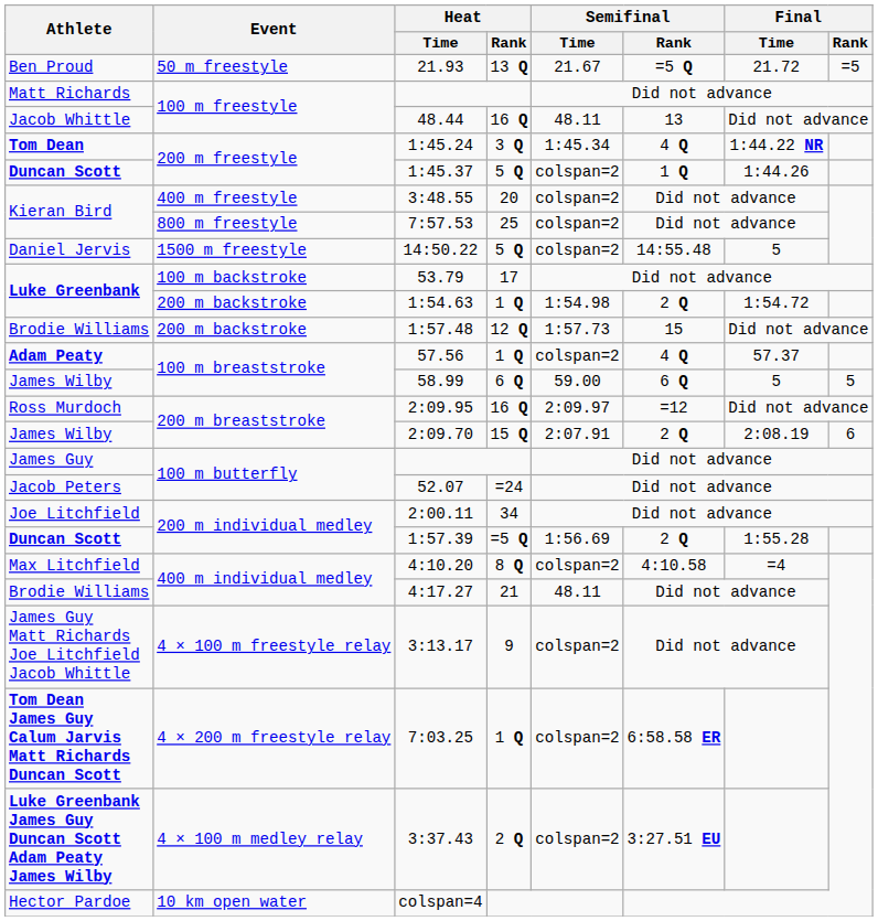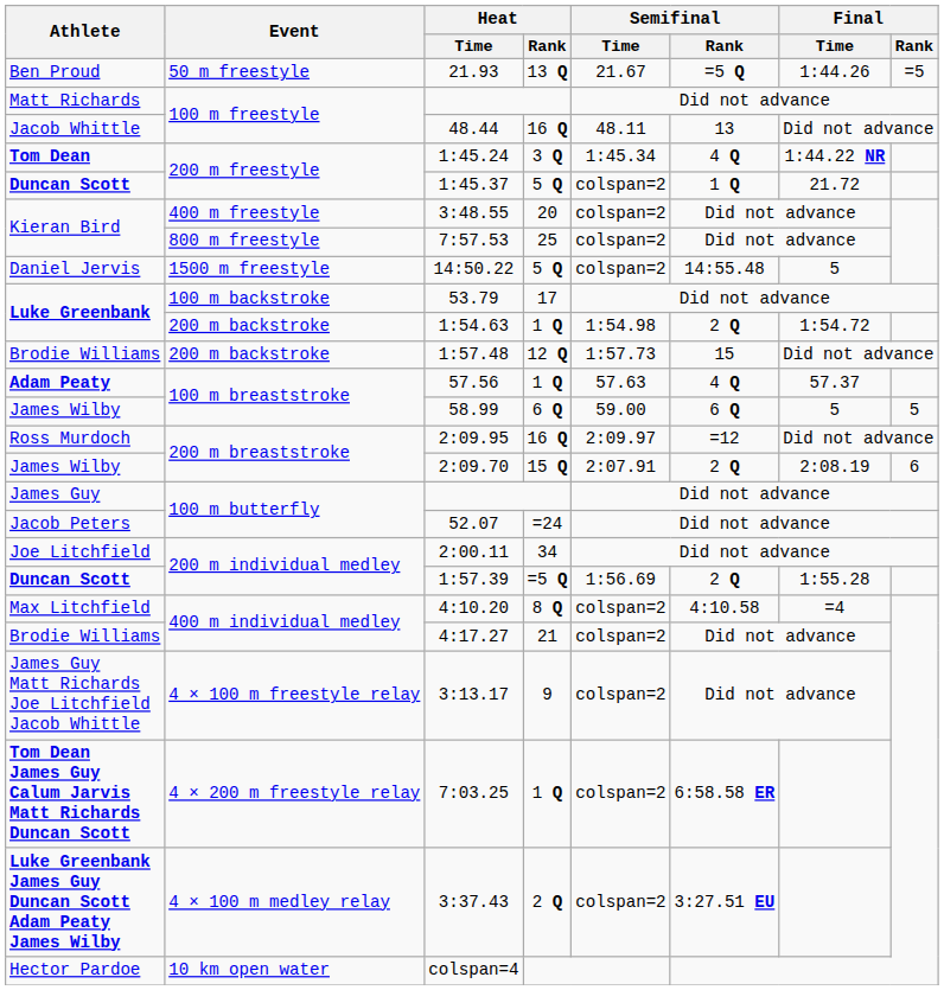21.93 | Final / Time: 21.72 -> 1:44.26
1:45.37 | Final / Time: 1:44.26 -> 21.72
57.56 | Semifinal / Time: colspan=2 -> 57.63
4:17.27 | Semifinal / Time: 48.11 -> colspan=2
